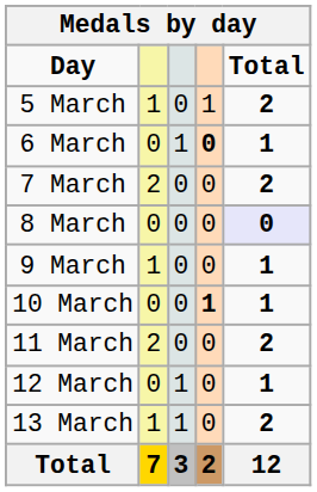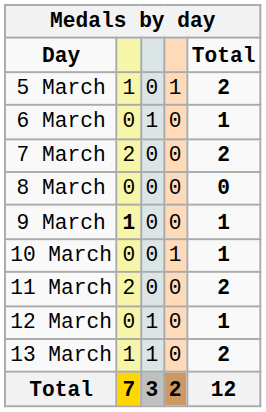6 March | column 4: bold -> normal
8 March | Total: lavender background -> no background
9 March | column 2: normal -> bold
10 March | column 4: bold -> normal
